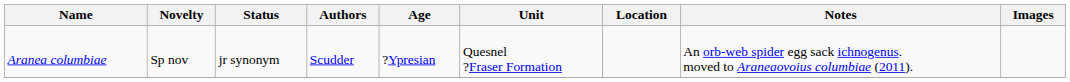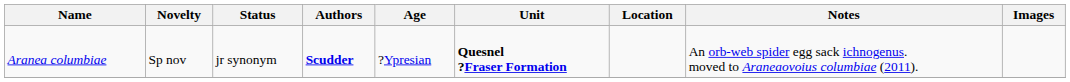Aranea columbiae | Authors: normal -> bold
Aranea columbiae | Unit: normal -> bold
